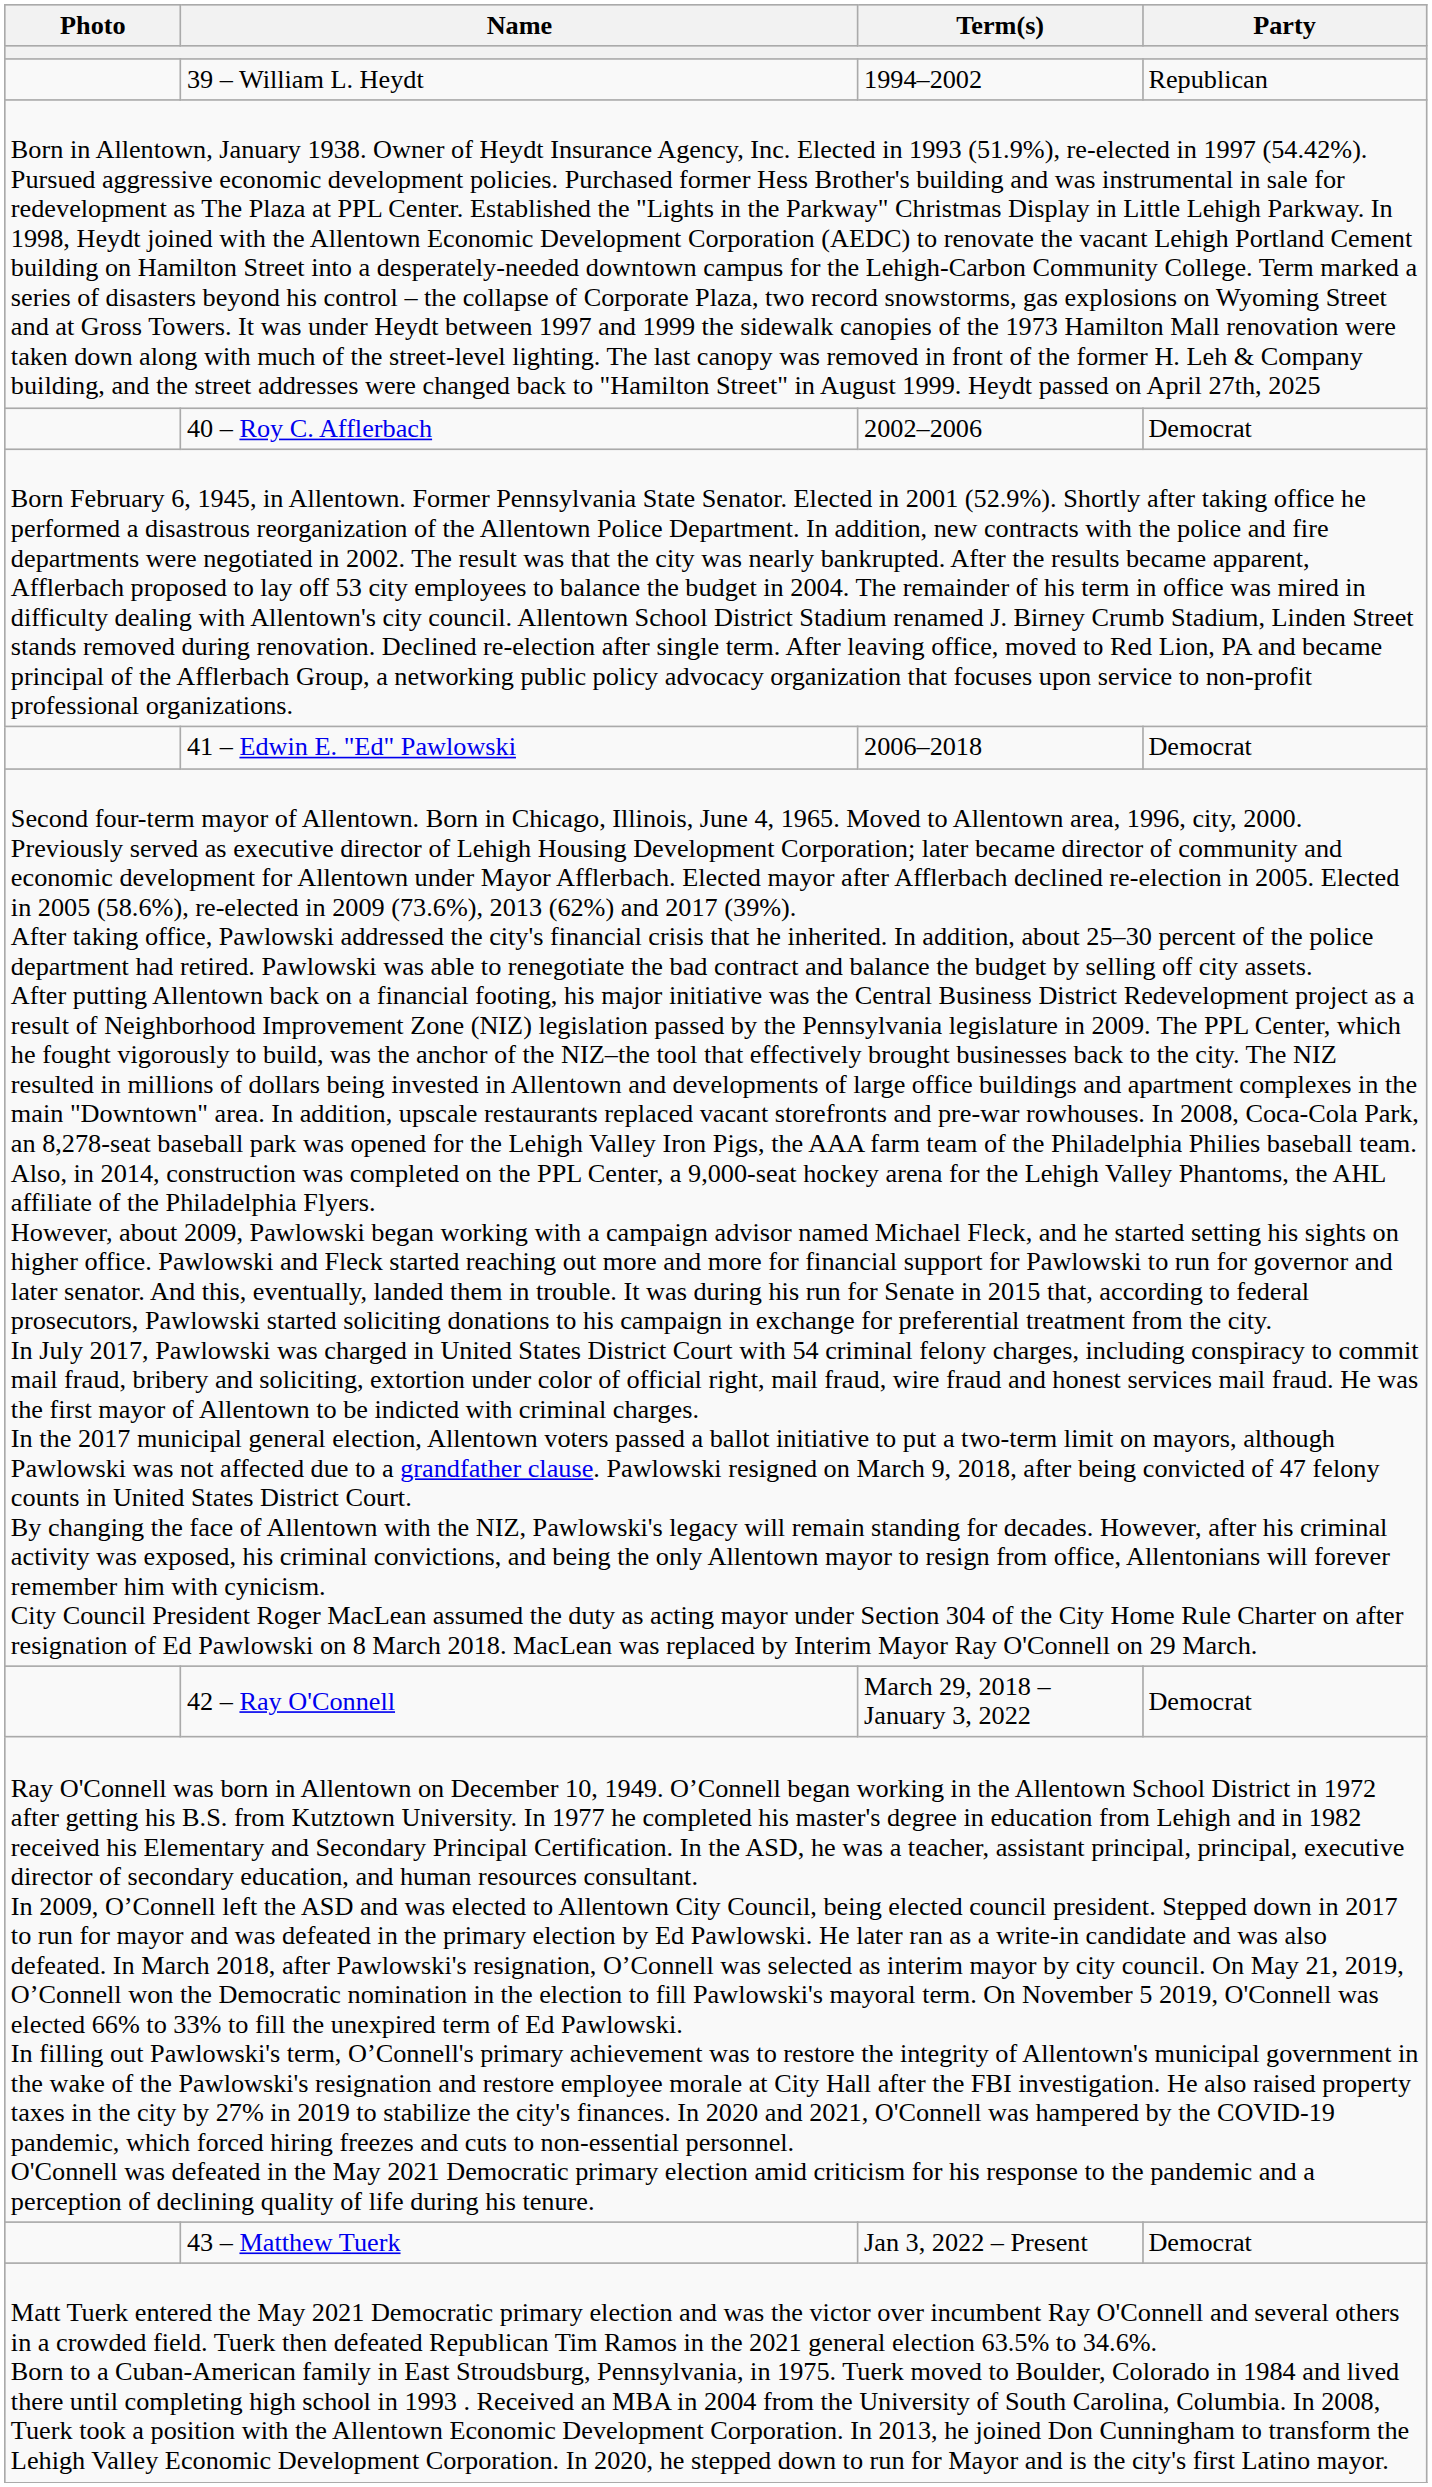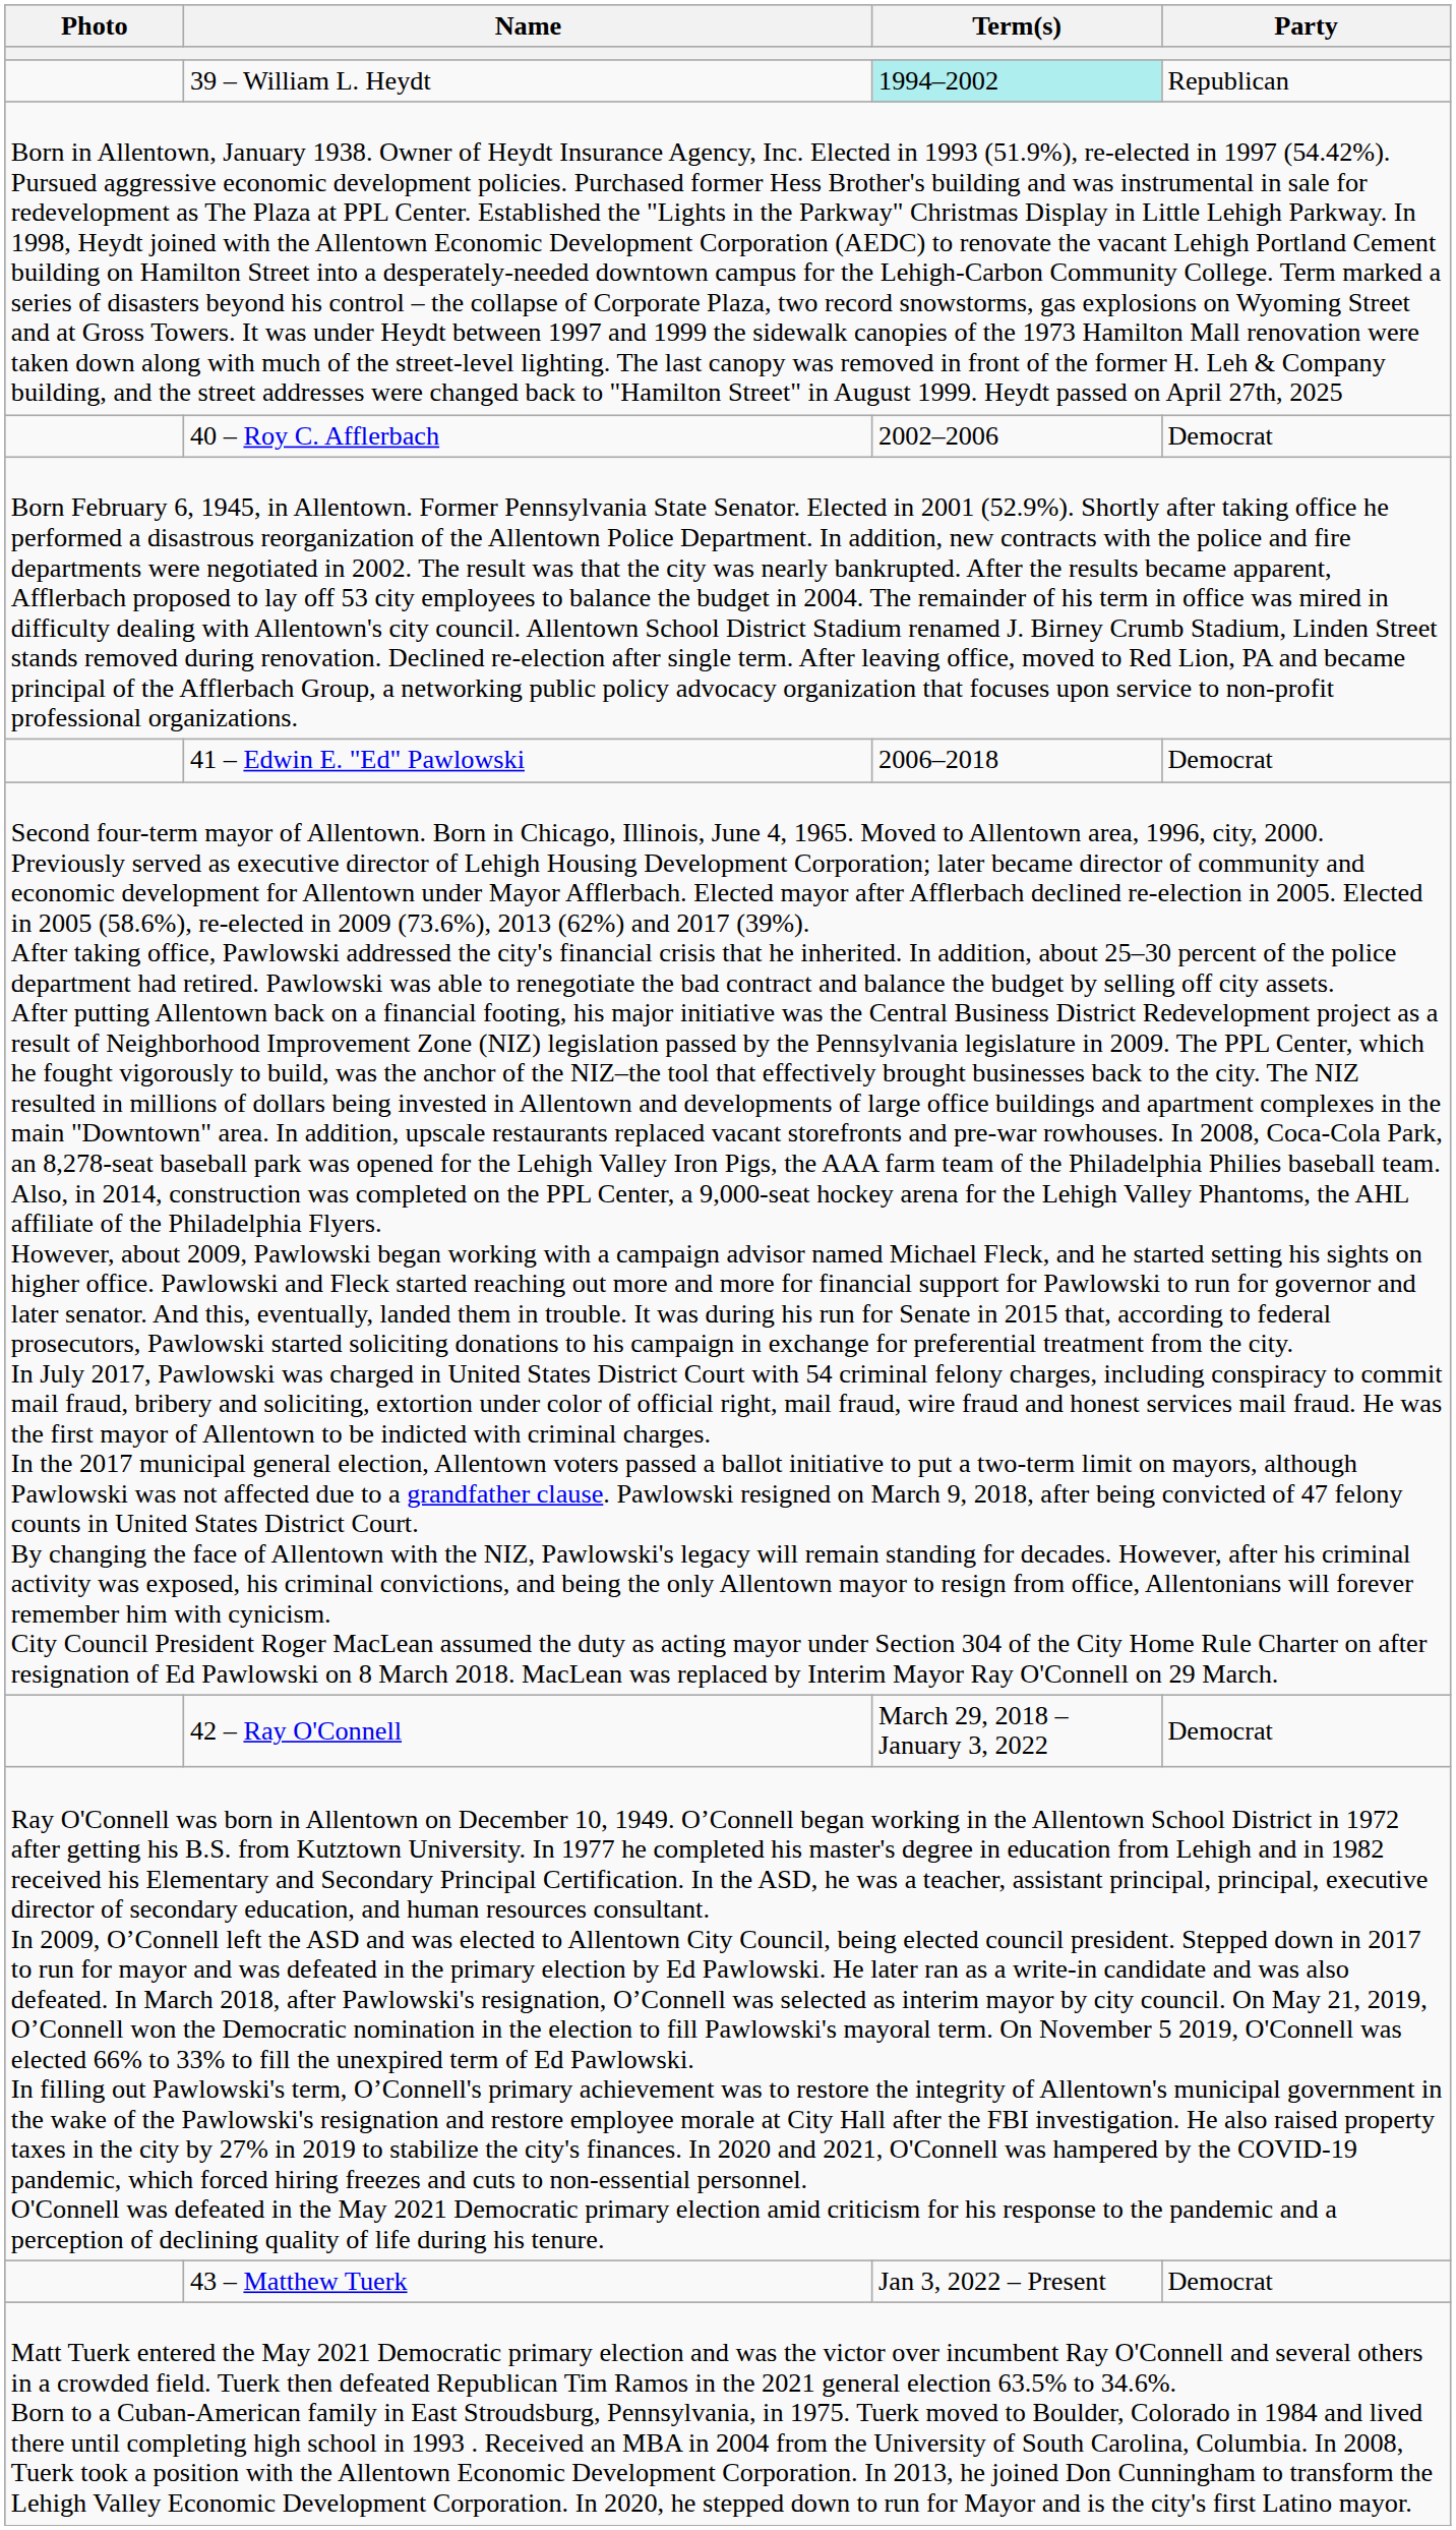39 – William L. Heydt | Term(s): no background -> paleturquoise background
